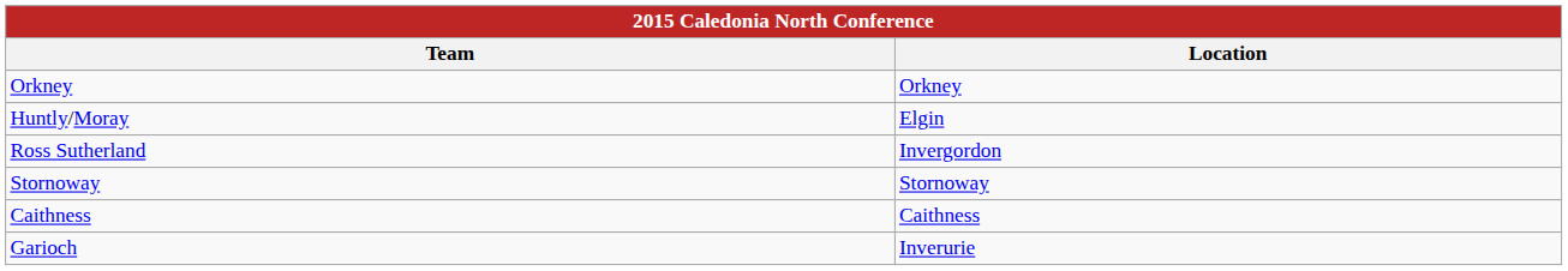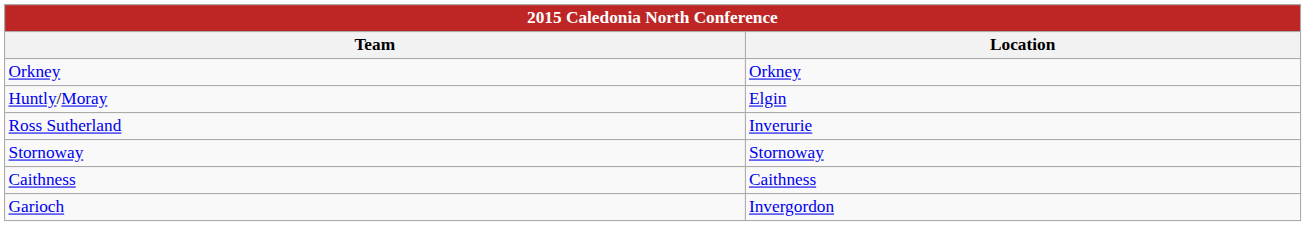Ross Sutherland | Location: Invergordon -> Inverurie
Garioch | Location: Inverurie -> Invergordon
